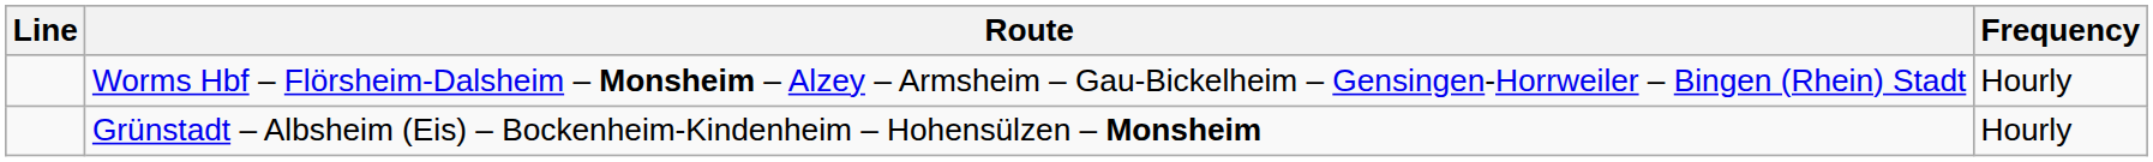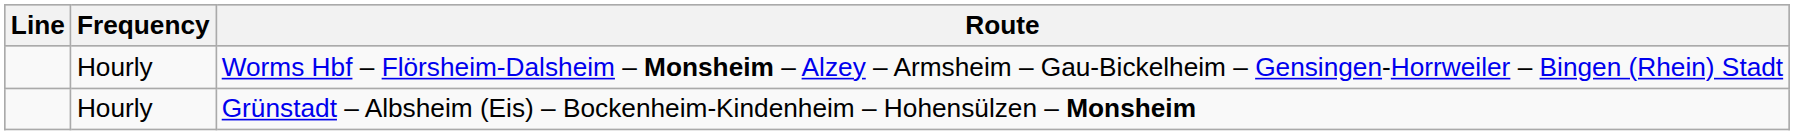columns swapped: Route <-> Frequency
